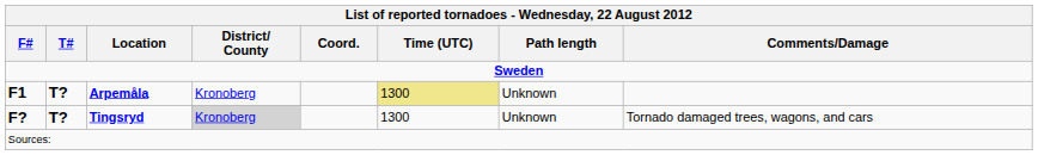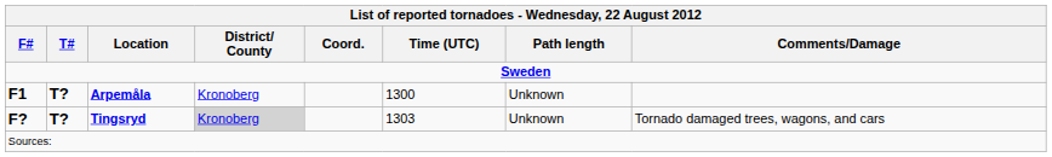F1 | Time (UTC): khaki background -> no background
F? | Time (UTC): 1300 -> 1303
